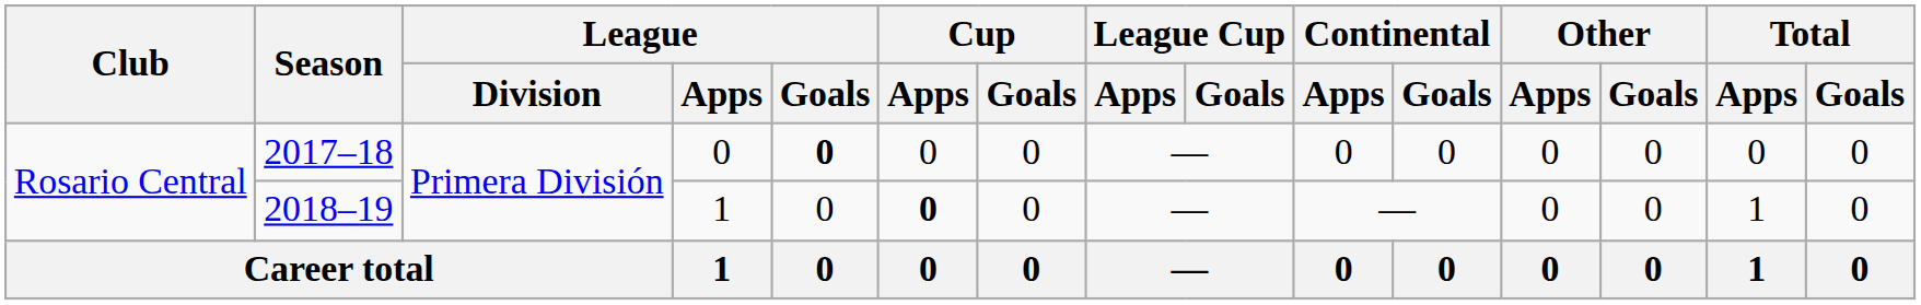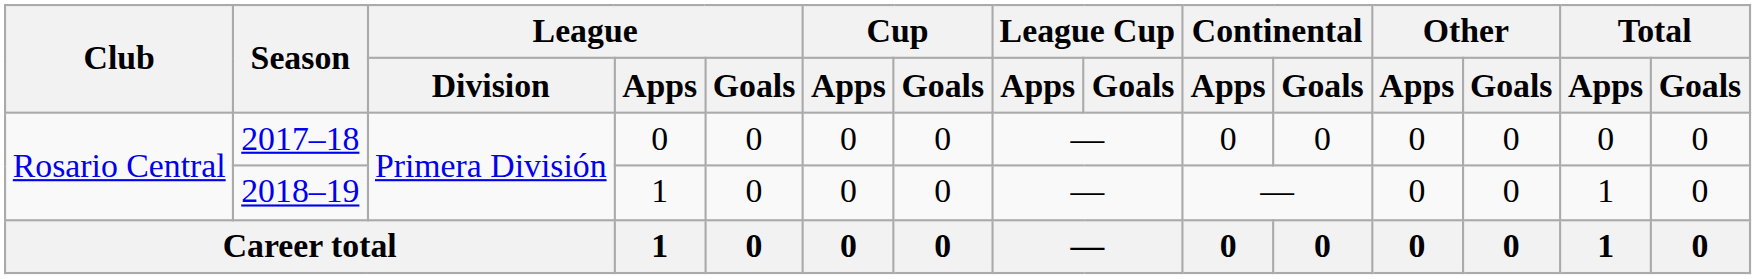2017–18 | League / Goals: bold -> normal
2018–19 | Cup / Apps: bold -> normal
